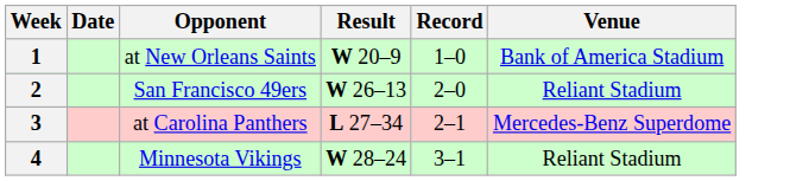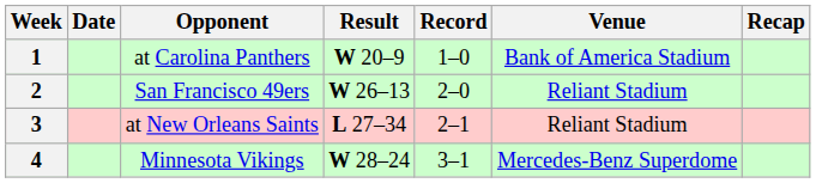+ column: Recap
1 | Opponent: at New Orleans Saints -> at Carolina Panthers
3 | Opponent: at Carolina Panthers -> at New Orleans Saints
3 | Venue: Mercedes-Benz Superdome -> Reliant Stadium
4 | Venue: Reliant Stadium -> Mercedes-Benz Superdome
